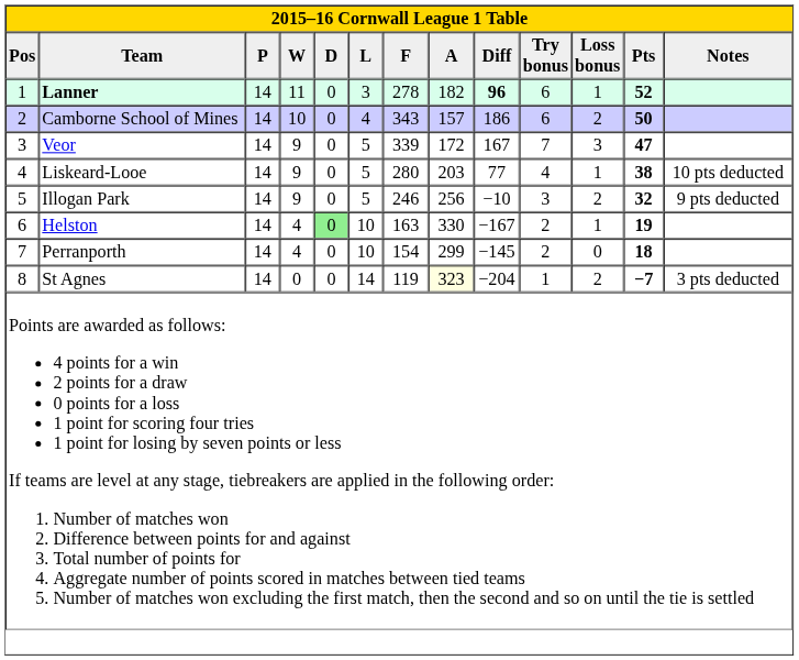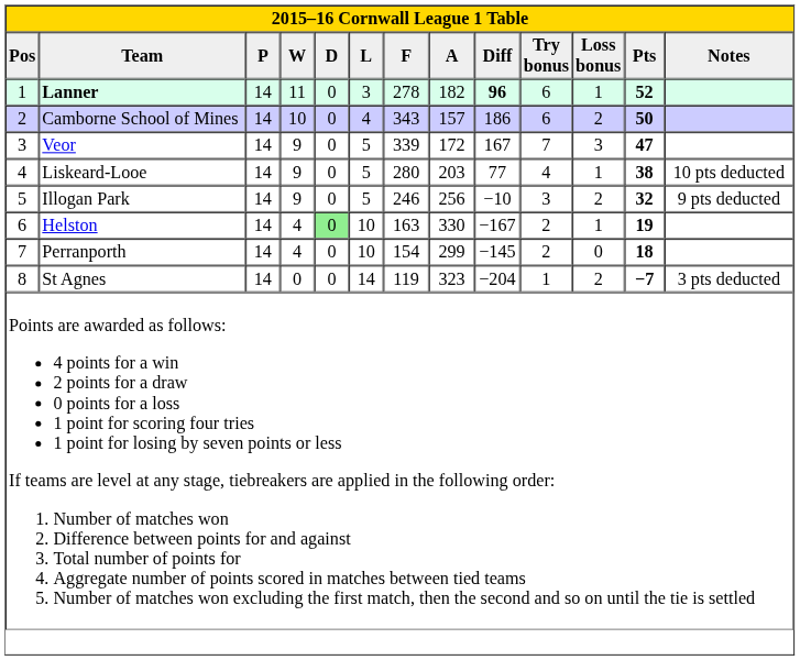St Agnes | 2015–16 Cornwall League 1 Table / A: lightyellow background -> no background
